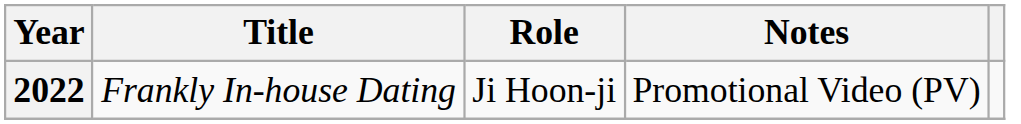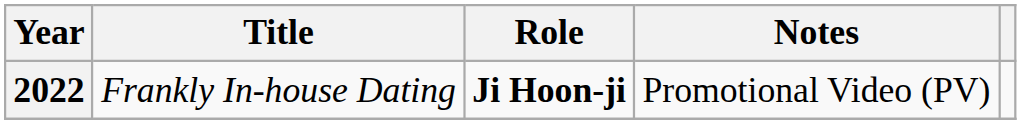2022 | Role: normal -> bold
